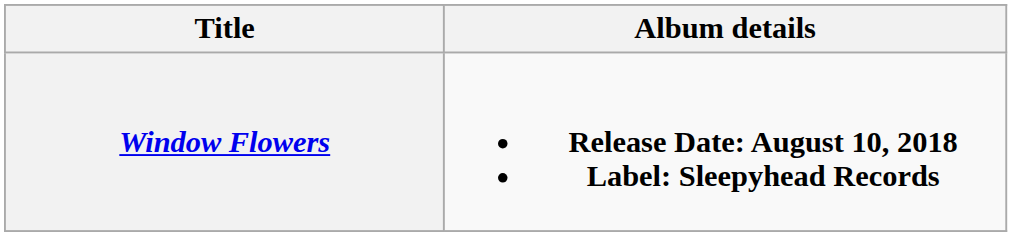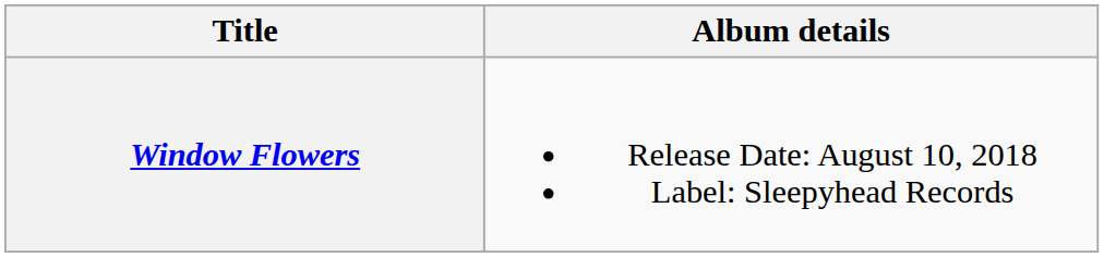Window Flowers | Album details: bold -> normal
